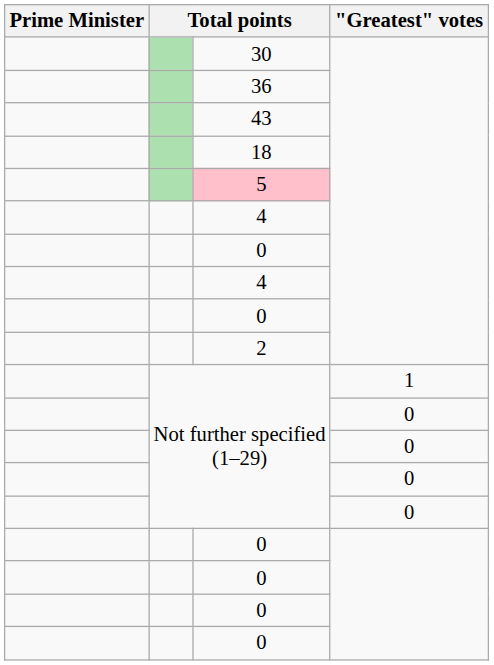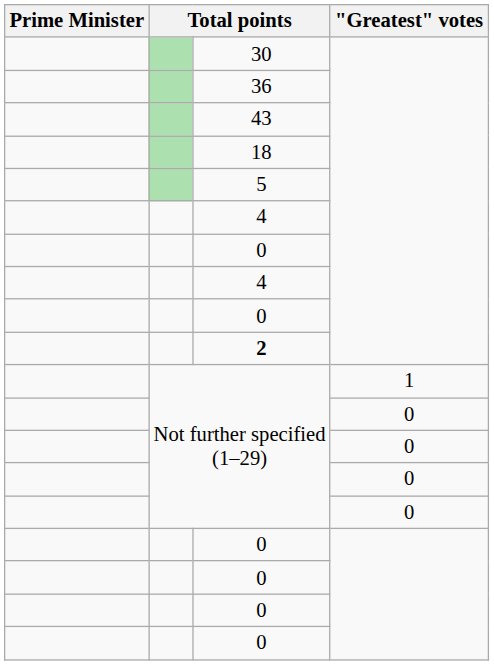5 | column 3: pink background -> no background
2 | column 3: normal -> bold
